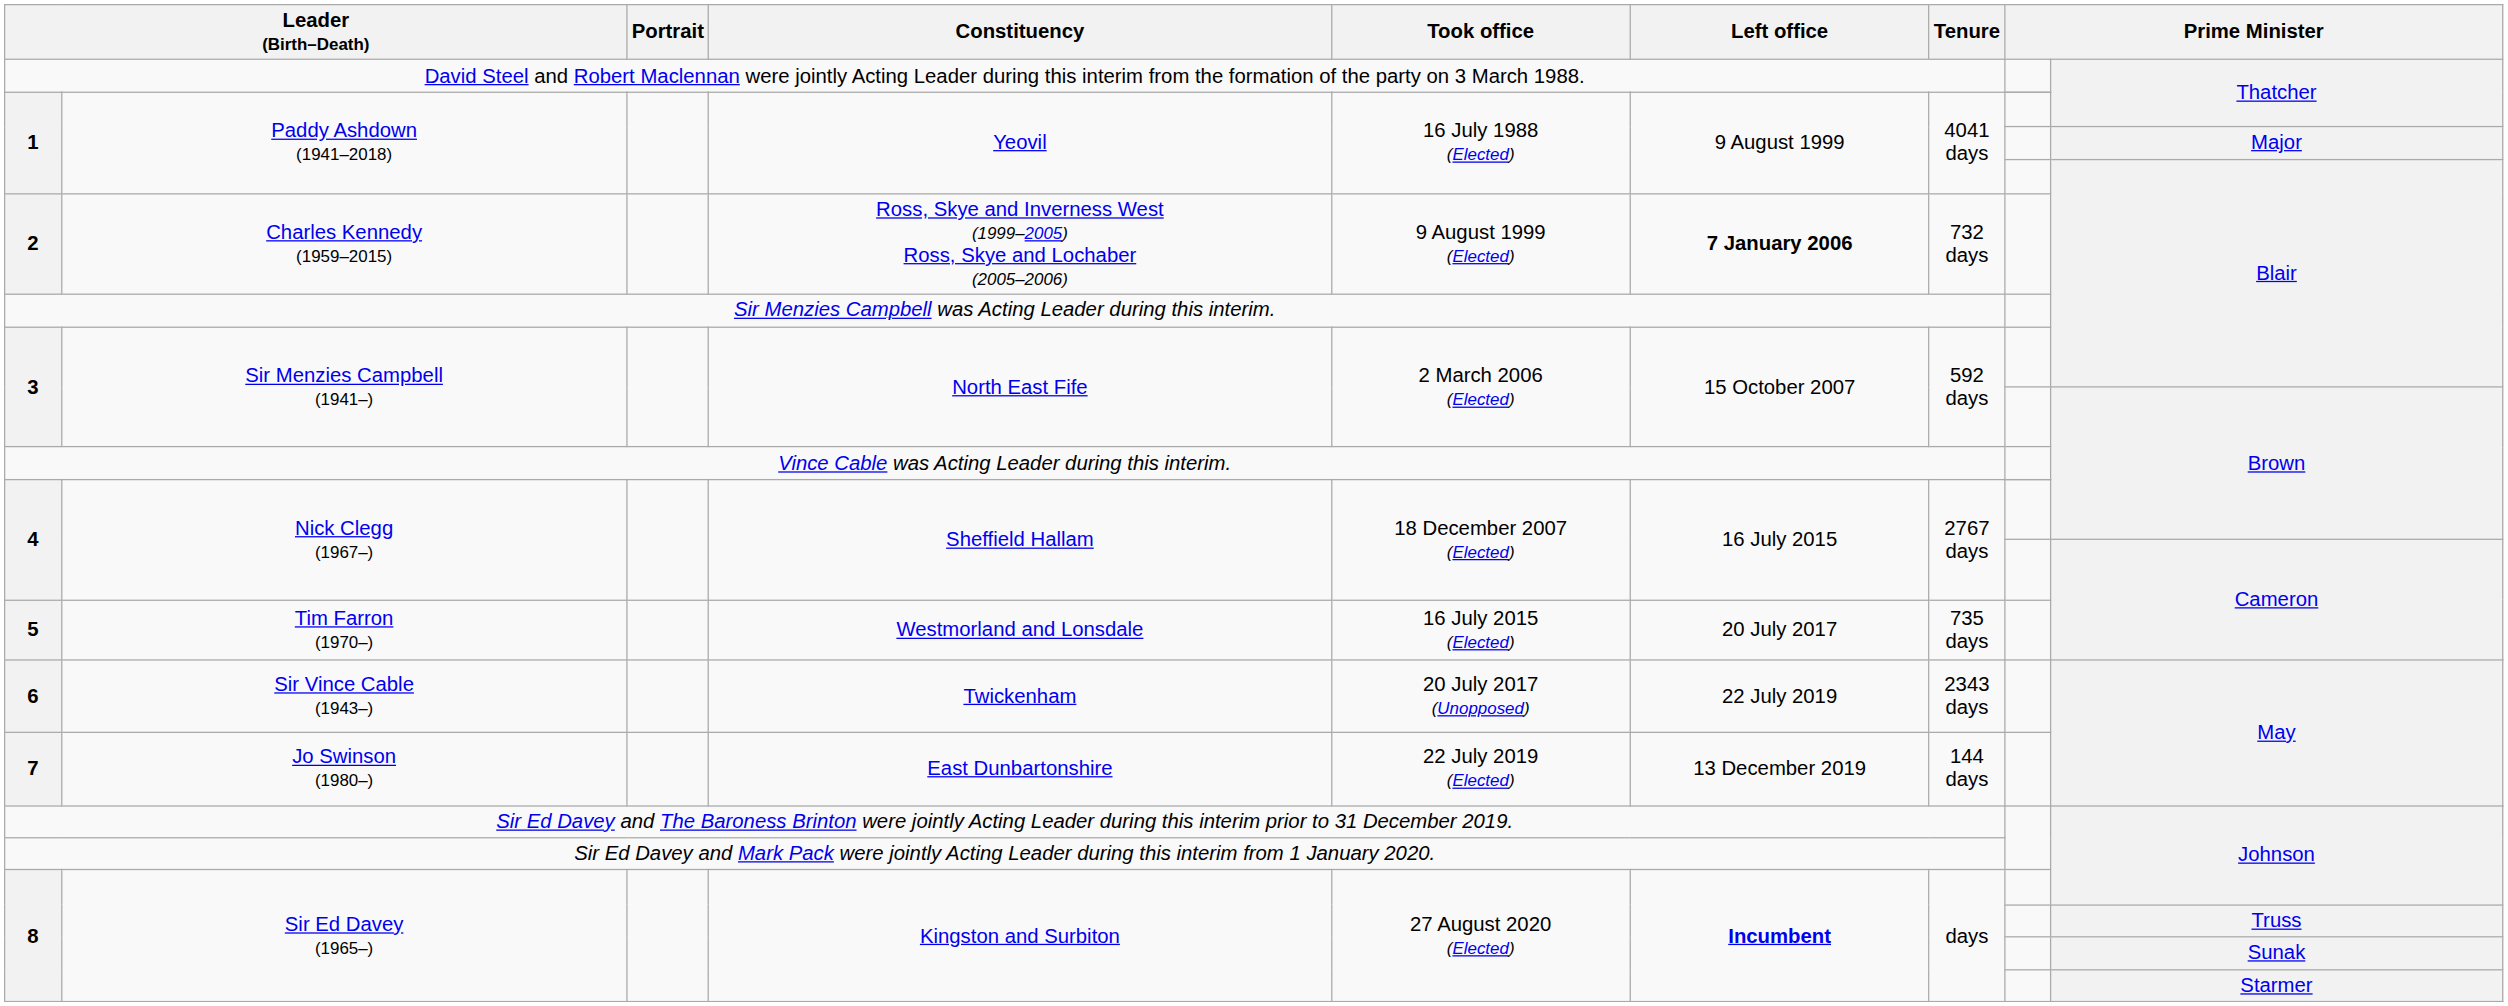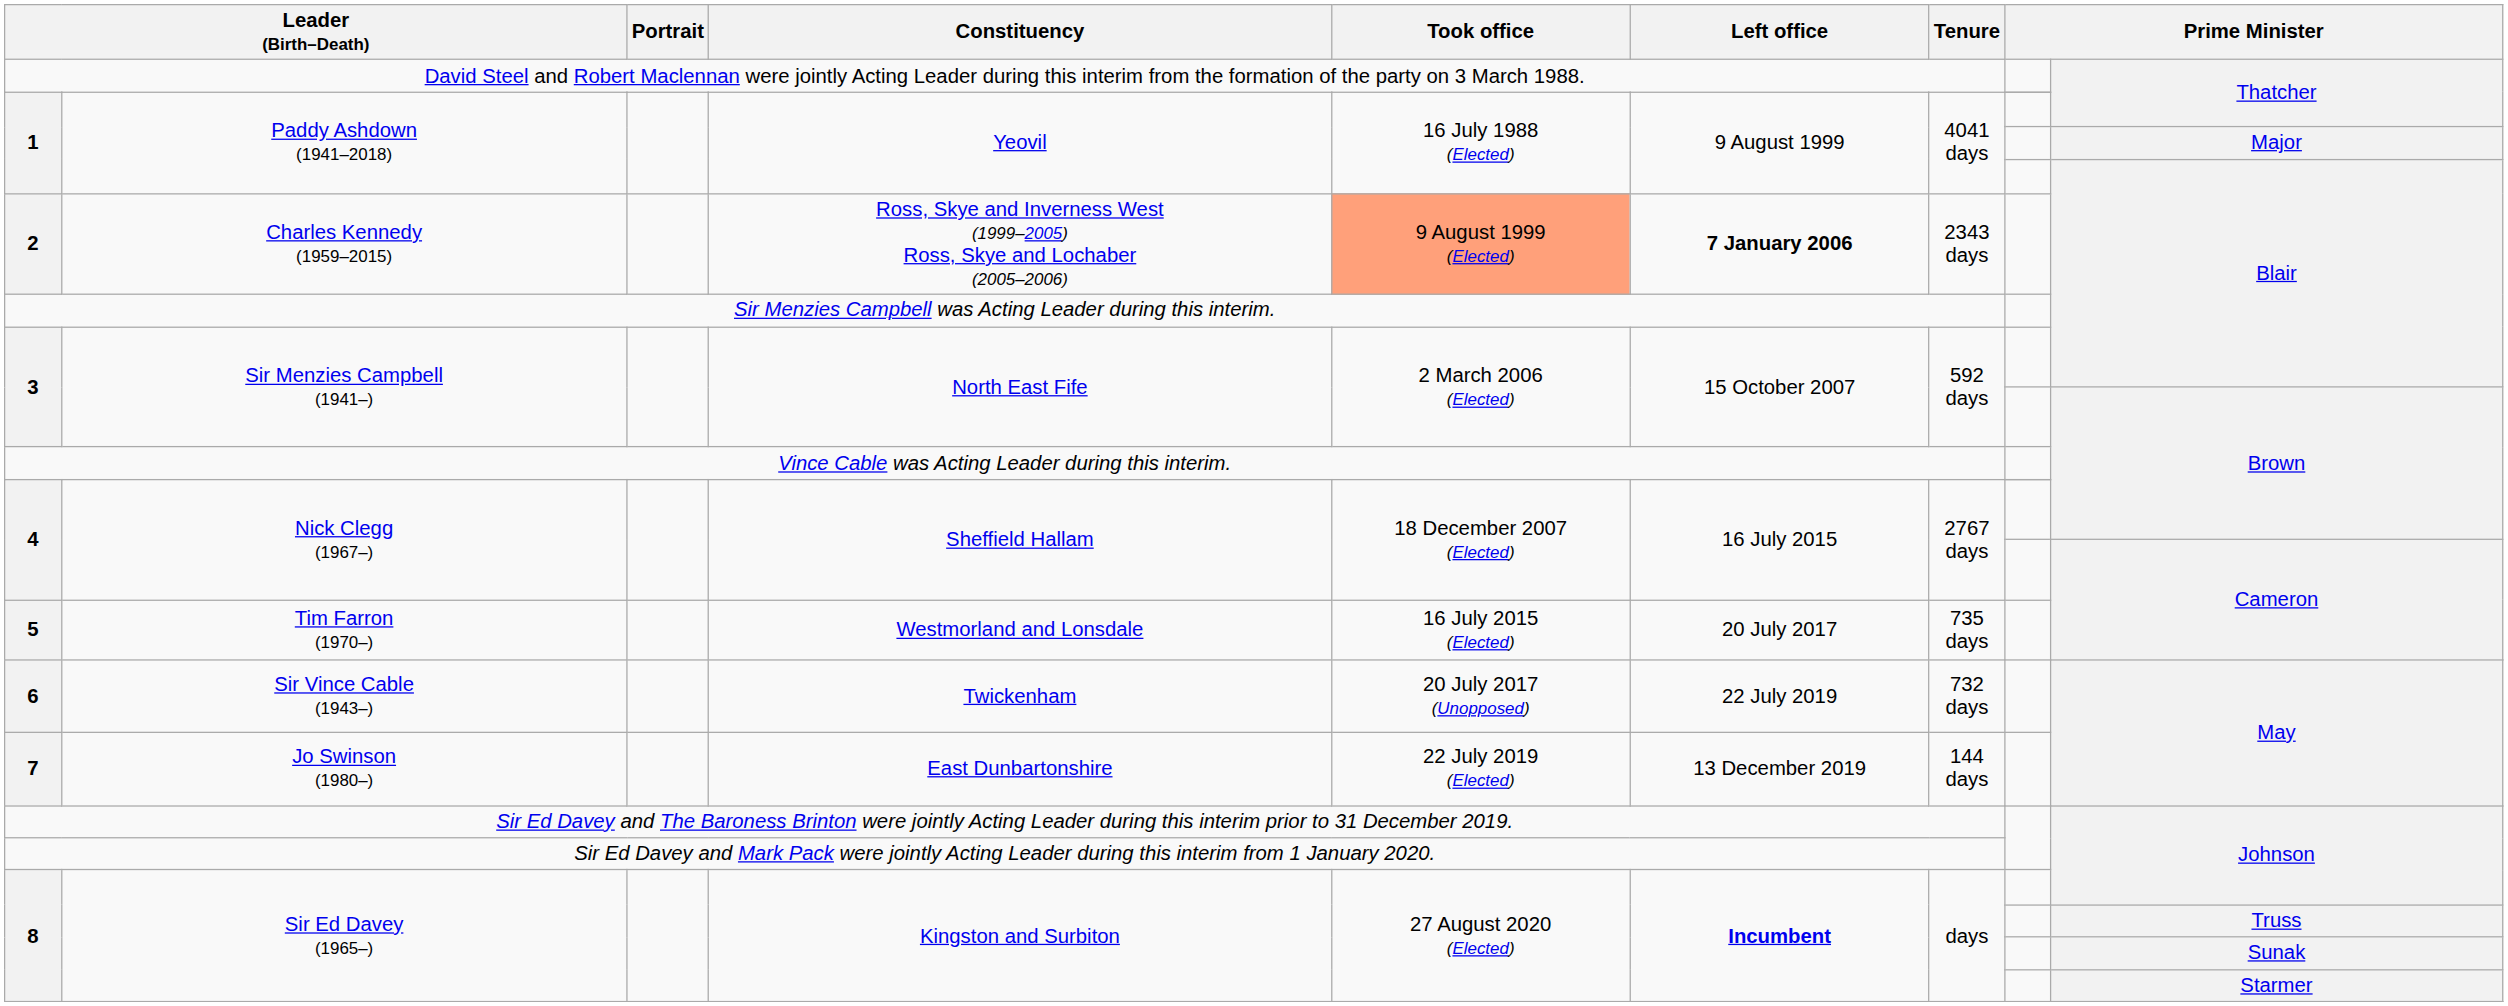2 | Took office: no background -> lightsalmon background
2 | Tenure: 732 days -> 2343 days
6 | Tenure: 2343 days -> 732 days
